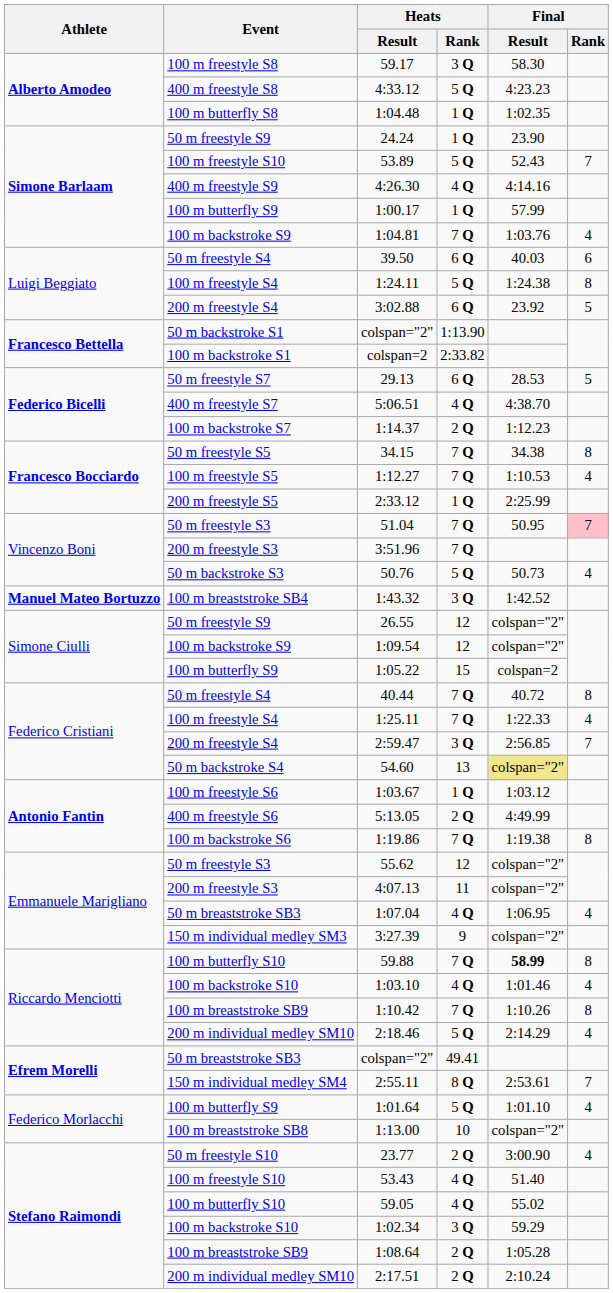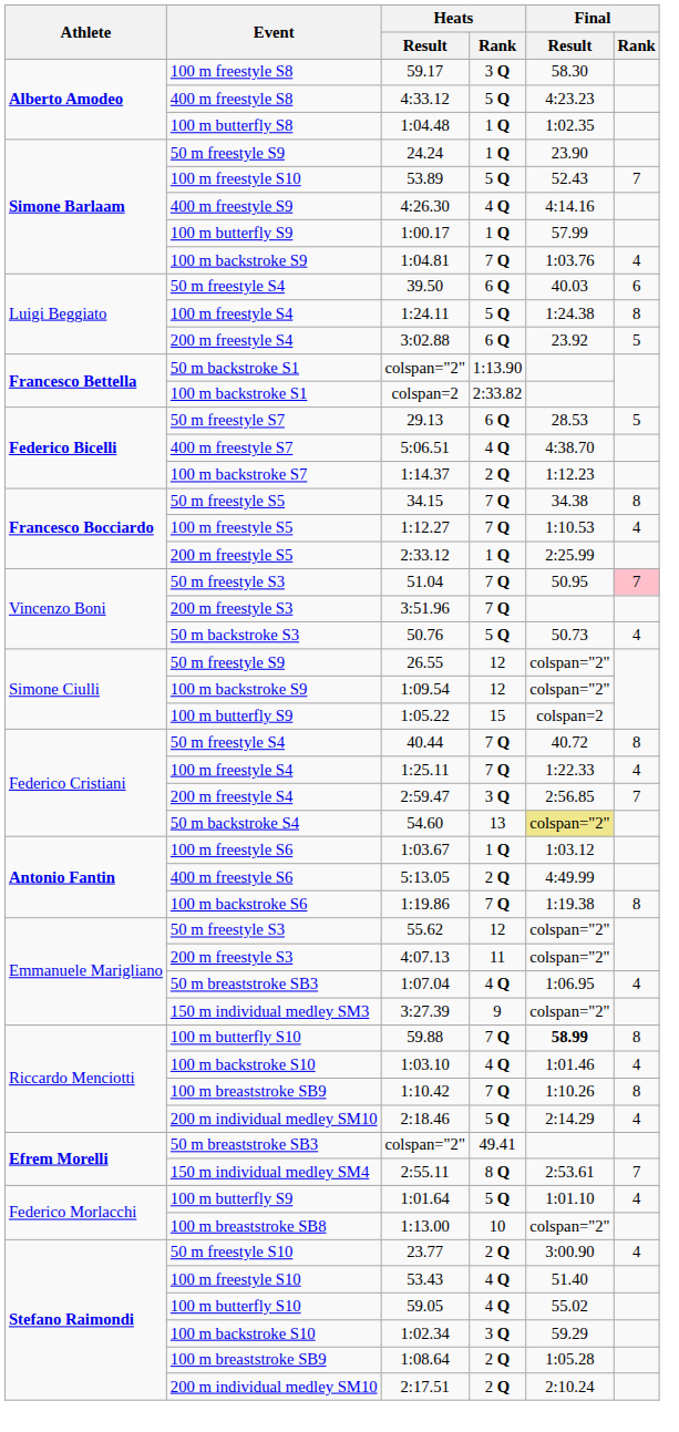- row: Manuel Mateo Bortuzzo | 100 m breaststroke SB4 | 1:43.32 | 3 Q | 1:42.52
